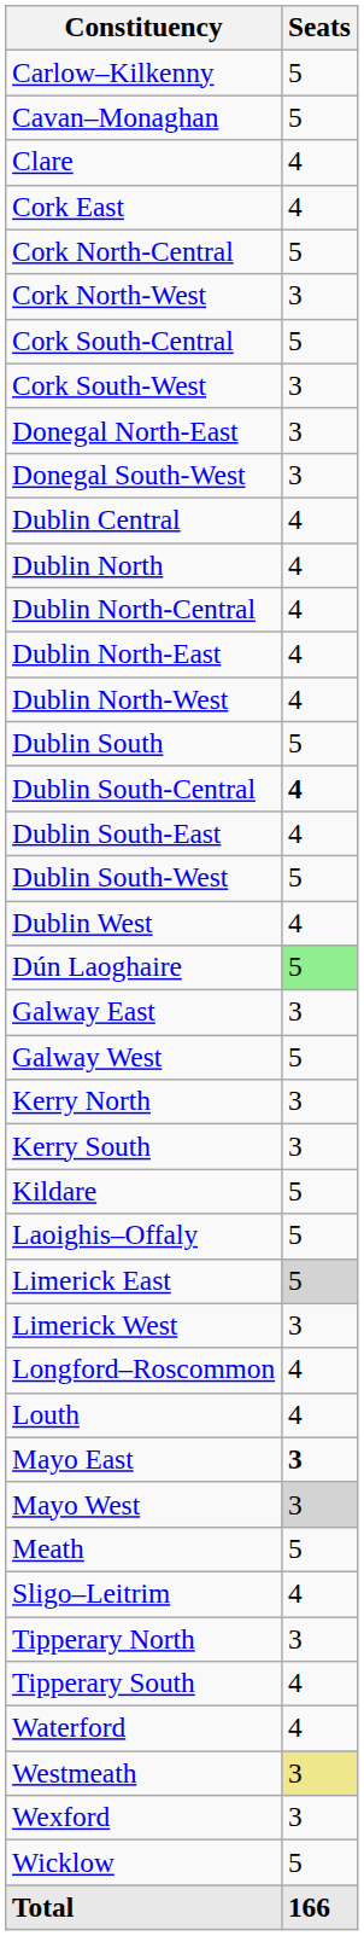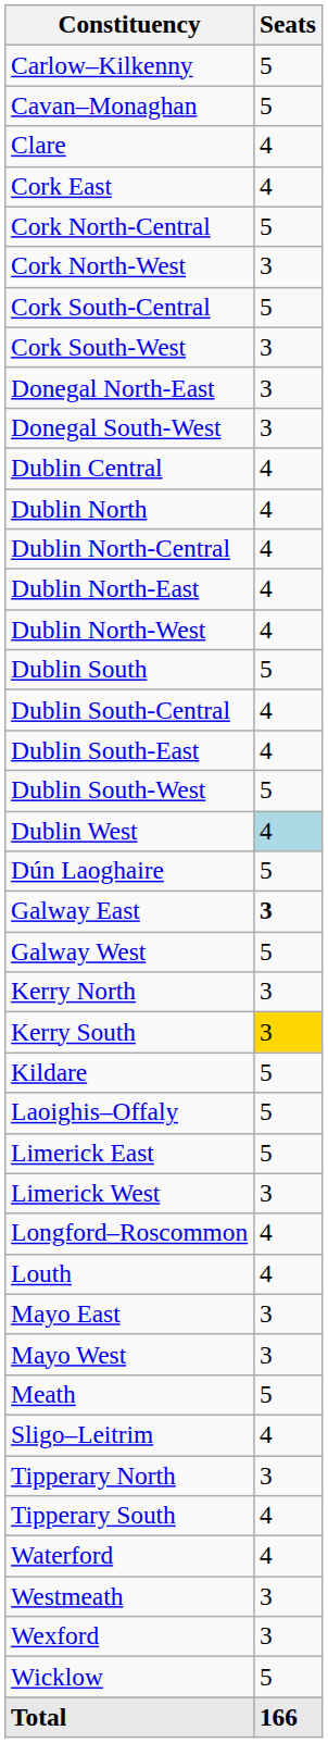Dublin South-Central | Seats: bold -> normal
Dublin West | Seats: no background -> lightblue background
Dún Laoghaire | Seats: lightgreen background -> no background
Galway East | Seats: normal -> bold
Kerry South | Seats: no background -> gold background
Limerick East | Seats: lightgrey background -> no background
Mayo East | Seats: bold -> normal
Mayo West | Seats: lightgrey background -> no background
Westmeath | Seats: khaki background -> no background
